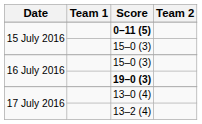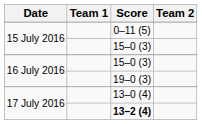0–11 (5) | Score: bold -> normal
19–0 (3) | Score: bold -> normal
13–2 (4) | Score: normal -> bold
